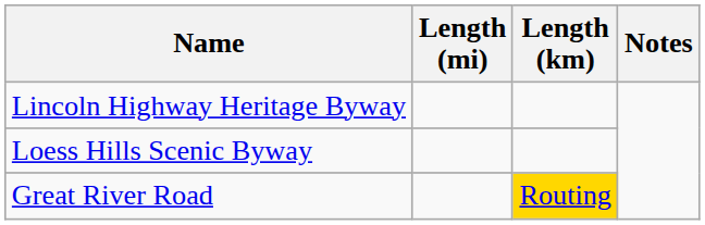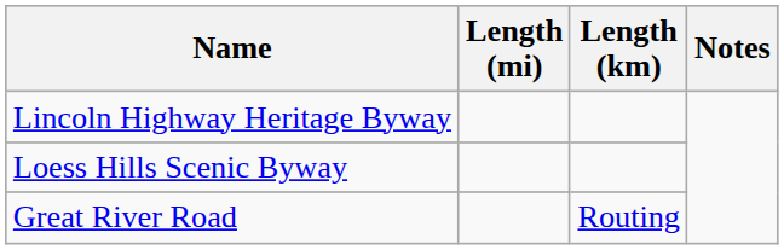Great River Road | Length (km): gold background -> no background
